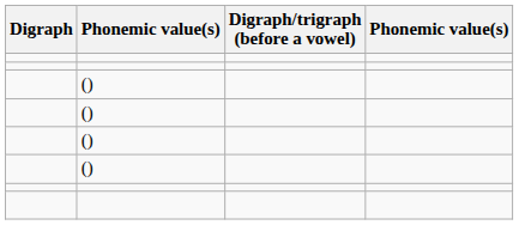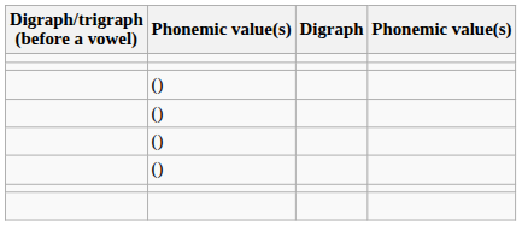columns swapped: Digraph <-> Digraph/trigraph (before a vowel)
